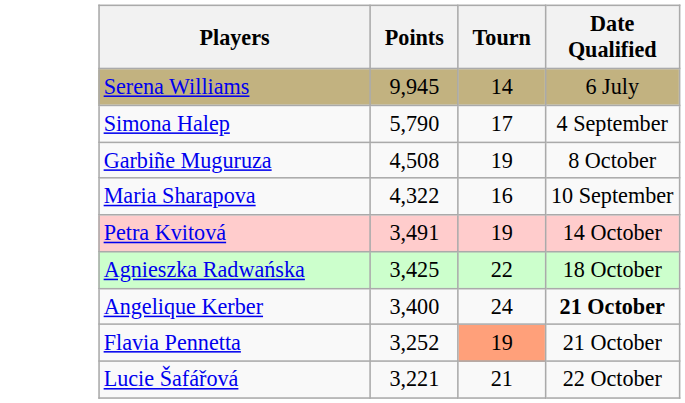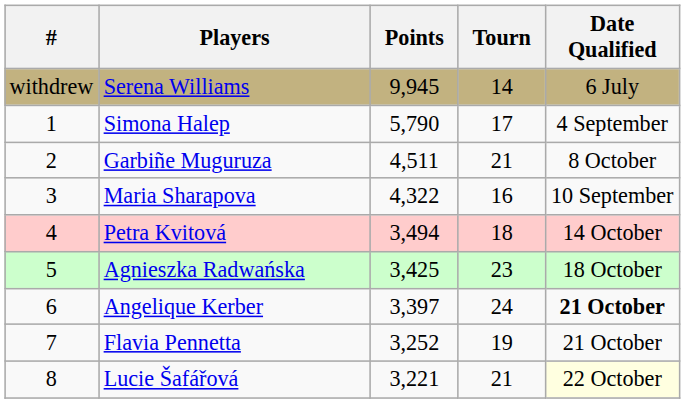+ column: # | withdrew | 1 | 2 | 3 | 4 | 5 | 6 | 7 | 8
Garbiñe Muguruza | Points: 4,508 -> 4,511
Garbiñe Muguruza | Tourn: 19 -> 21
Petra Kvitová | Points: 3,491 -> 3,494
Petra Kvitová | Tourn: 19 -> 18
Agnieszka Radwańska | Tourn: 22 -> 23
Angelique Kerber | Points: 3,400 -> 3,397
Flavia Pennetta | Tourn: lightsalmon background -> no background
Lucie Šafářová | Date Qualified: no background -> lightyellow background
